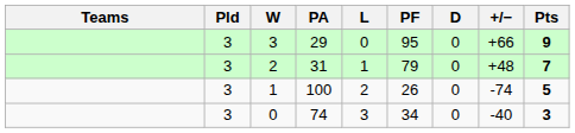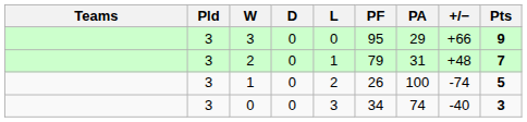columns swapped: D <-> PA
